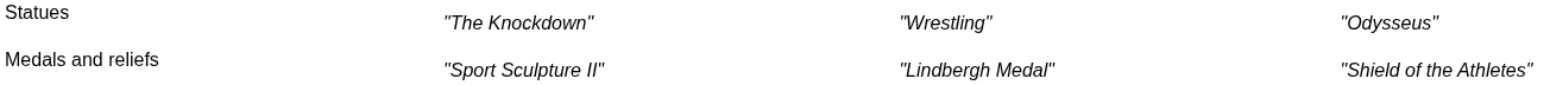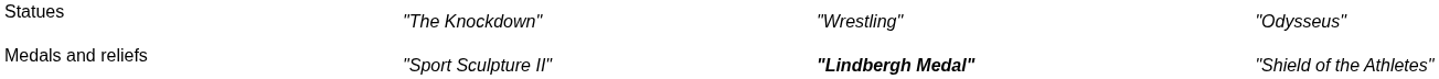Medals and reliefs | column 3: normal -> bold
